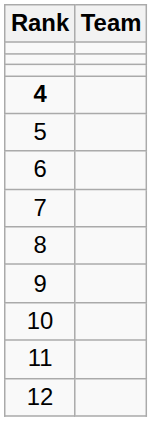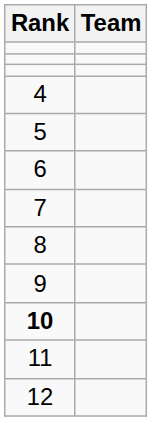row 5 | Rank: bold -> normal
row 11 | Rank: normal -> bold
